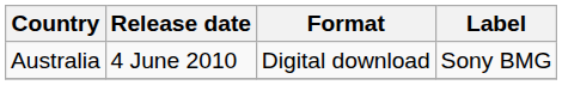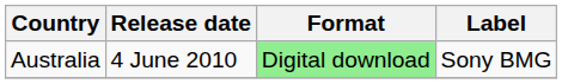Australia | Format: no background -> lightgreen background
